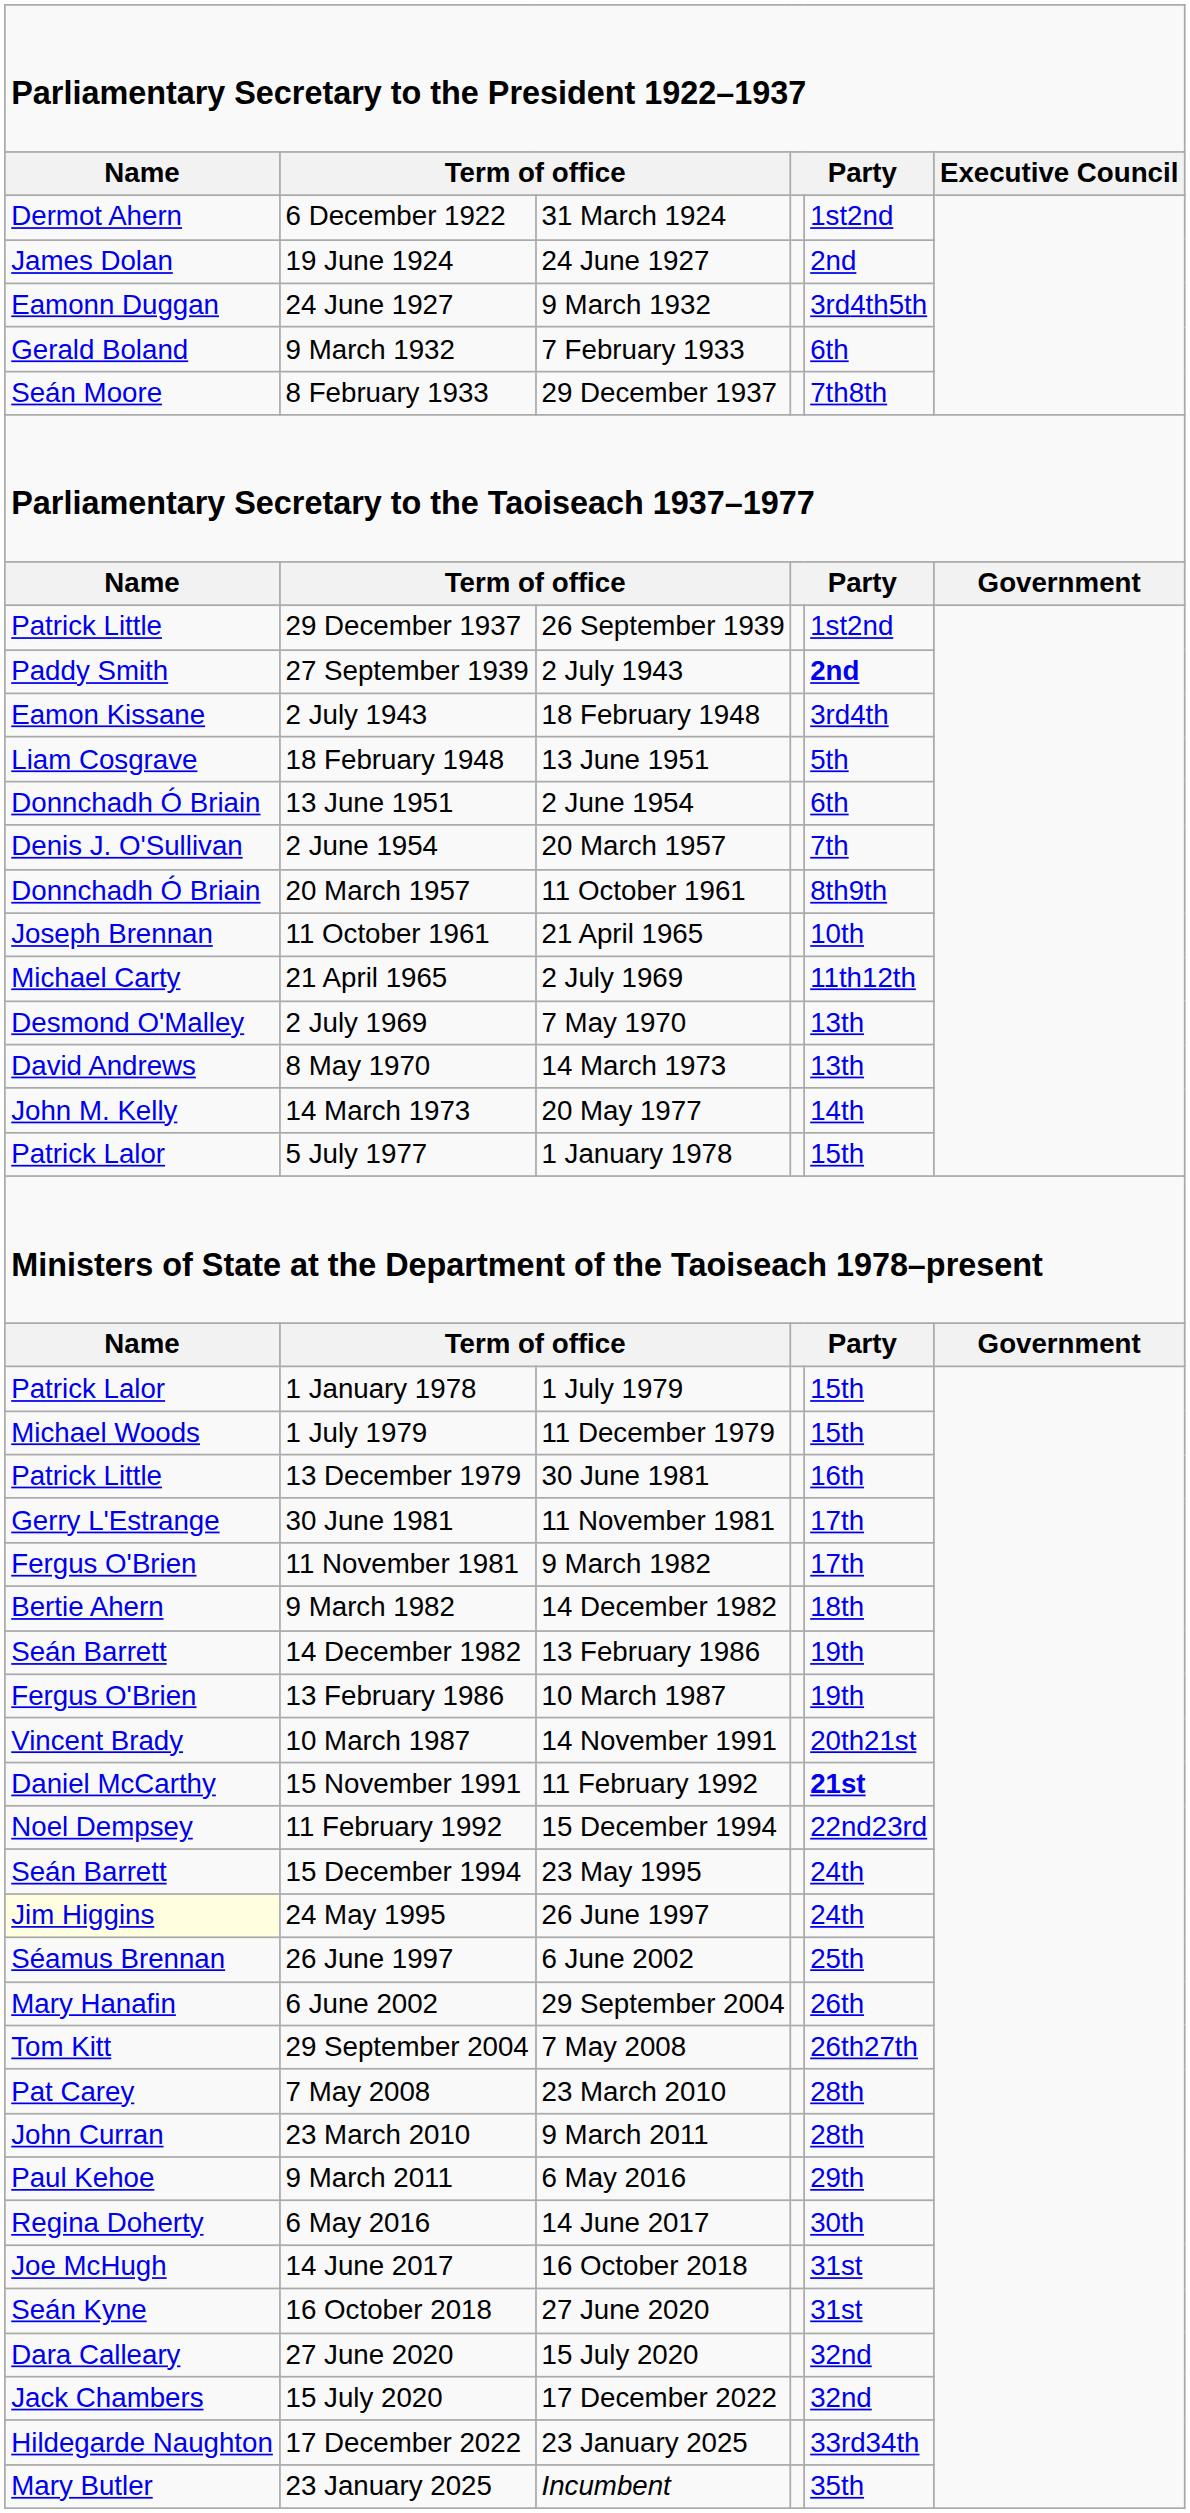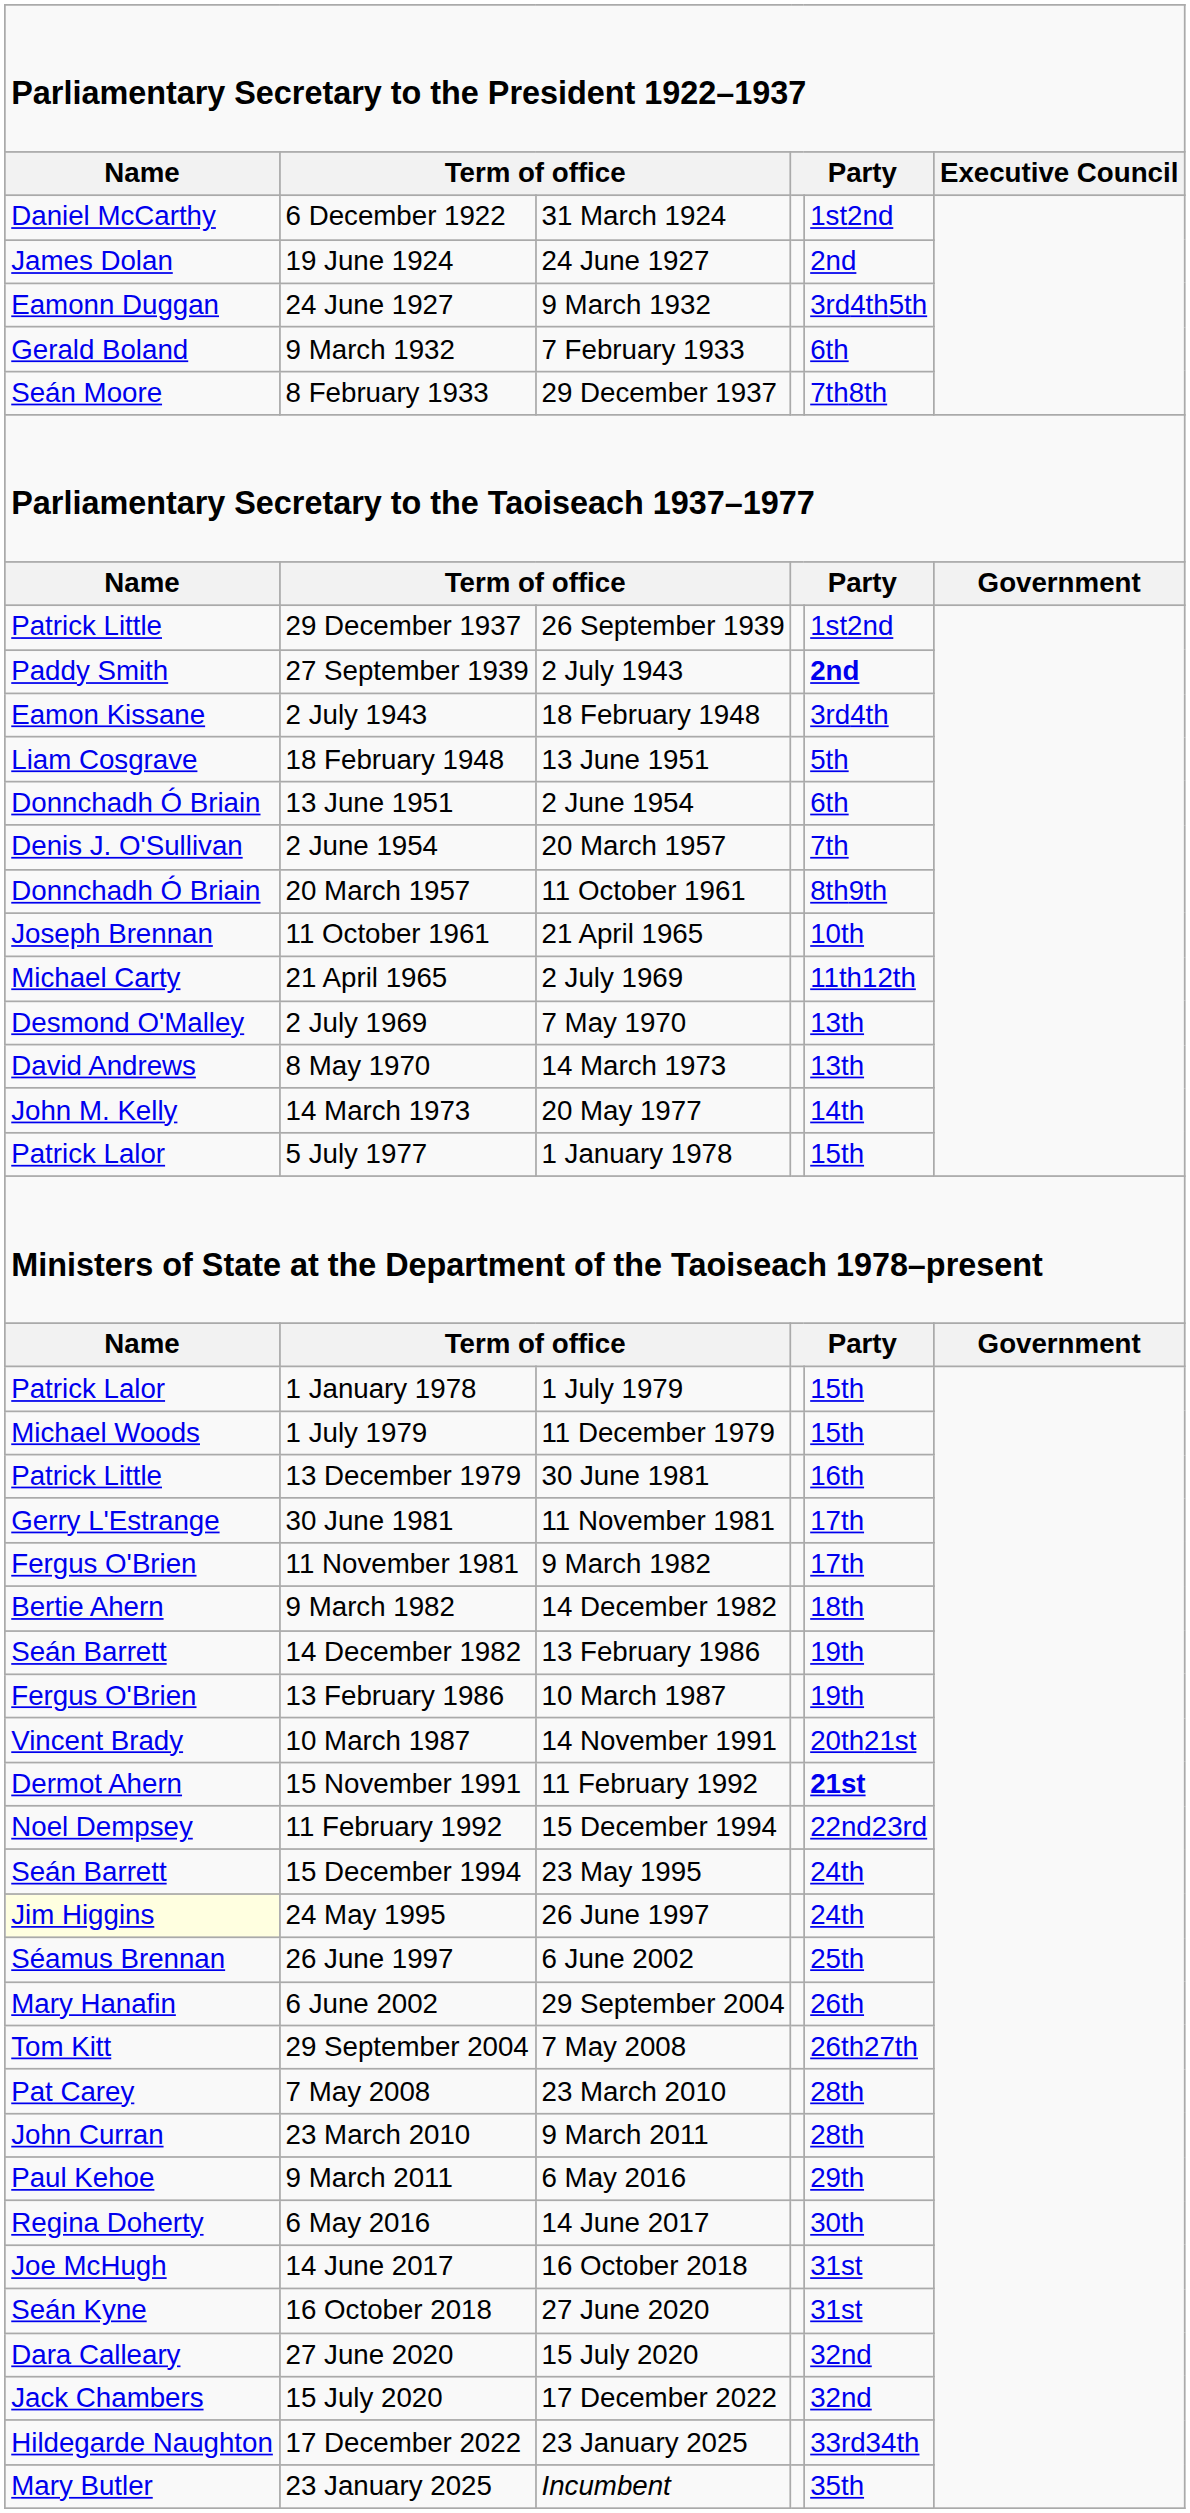6 December 1922 | column 1: Dermot Ahern -> Daniel McCarthy
15 November 1991 | column 1: Daniel McCarthy -> Dermot Ahern
